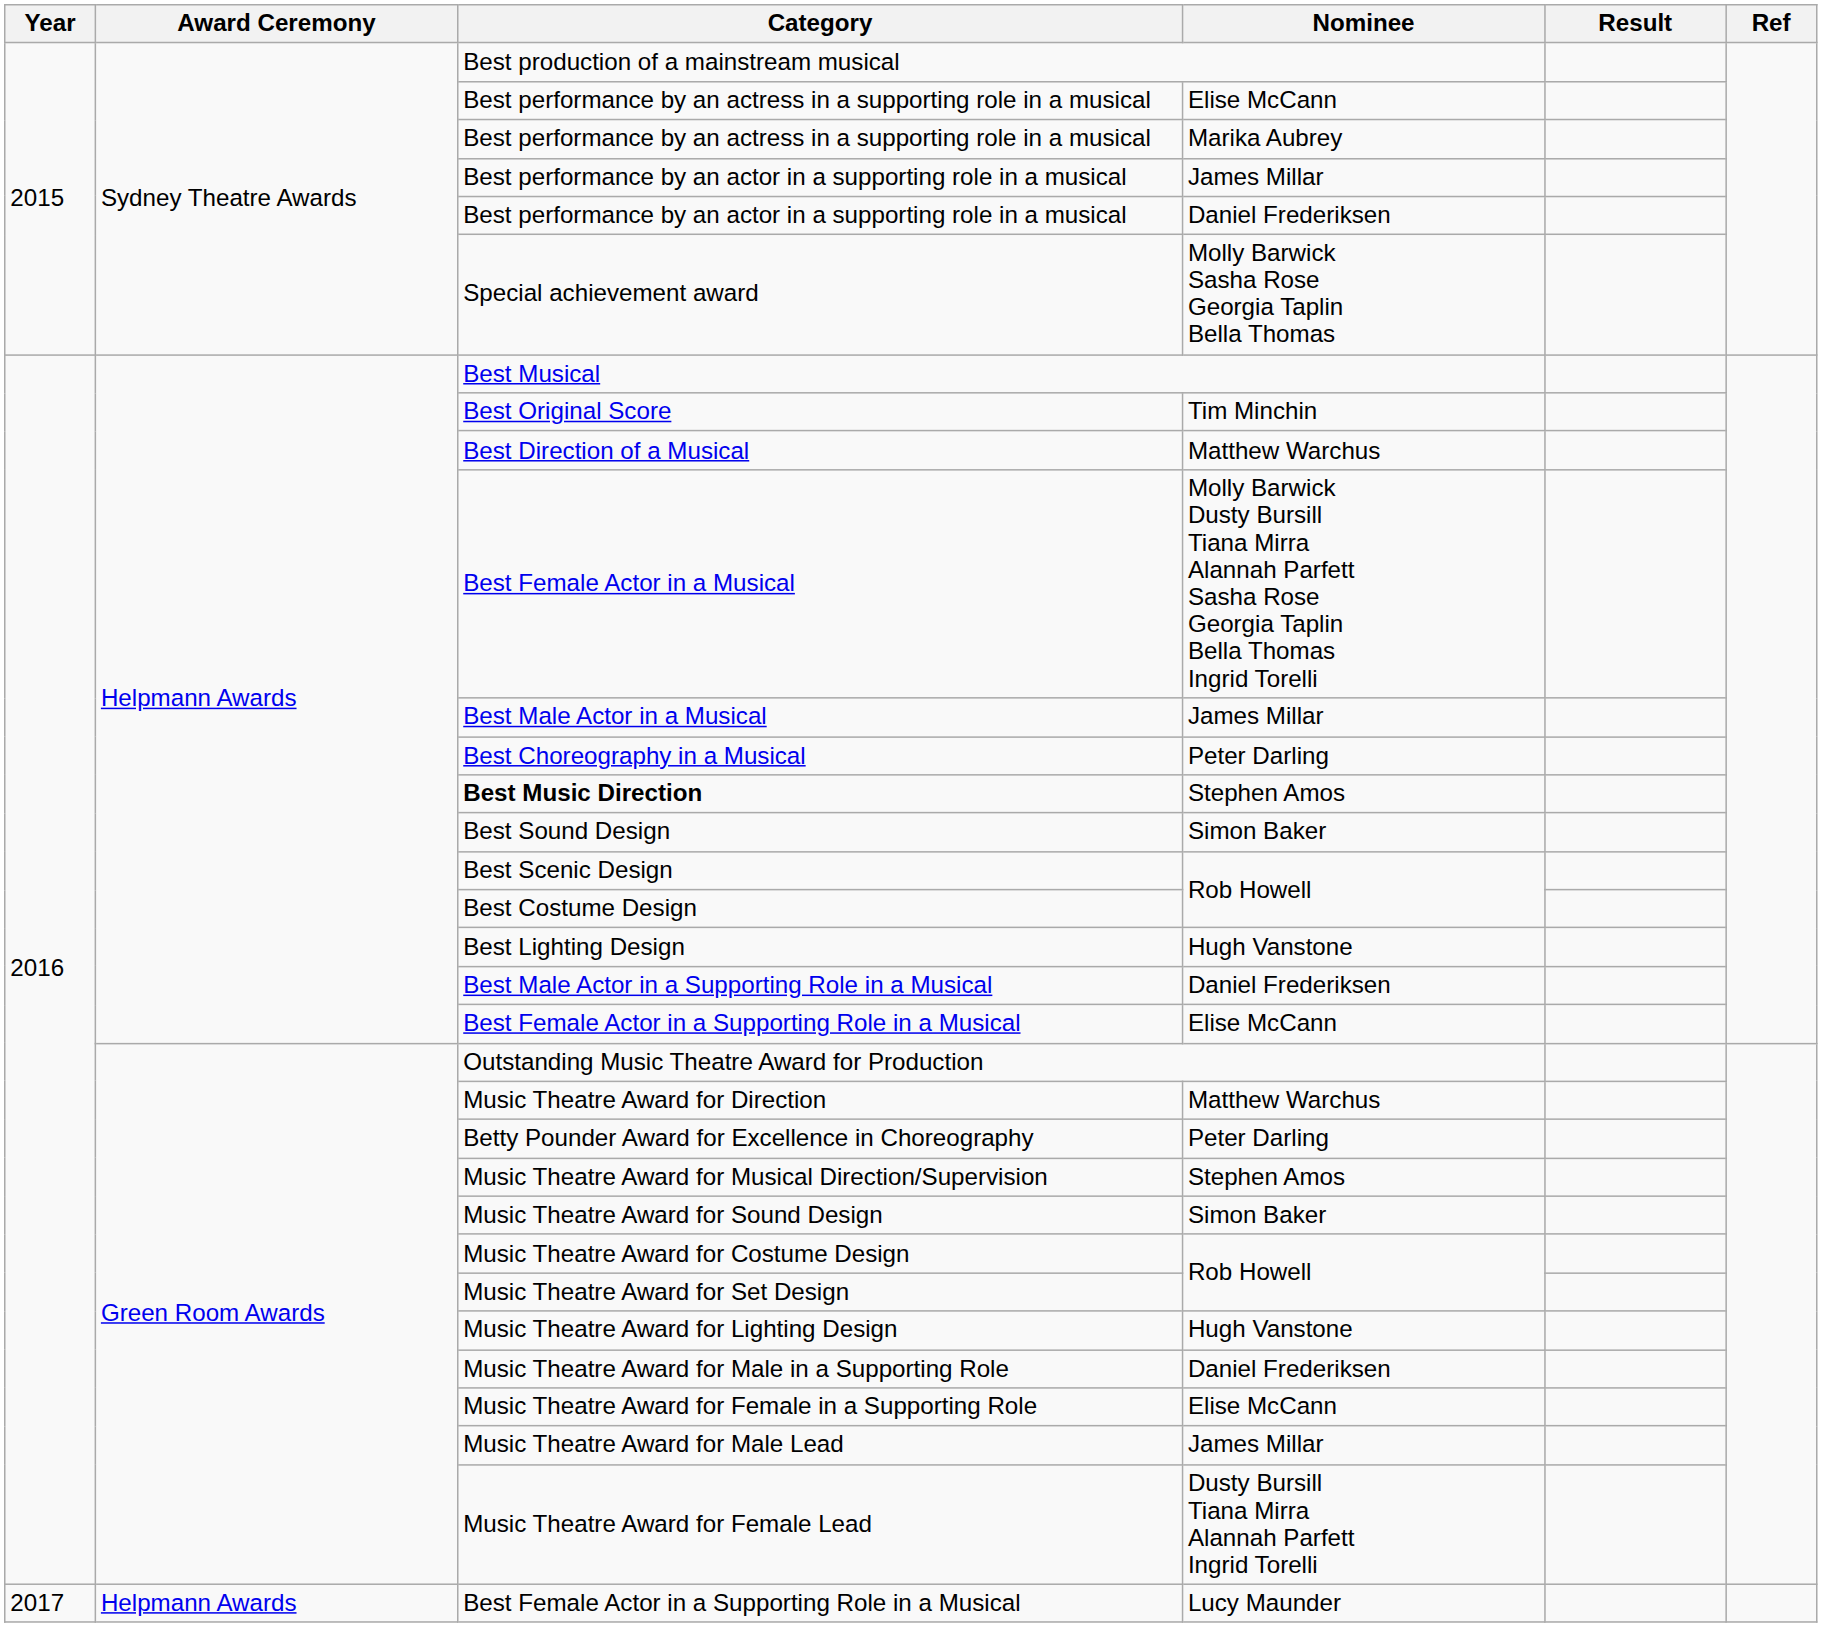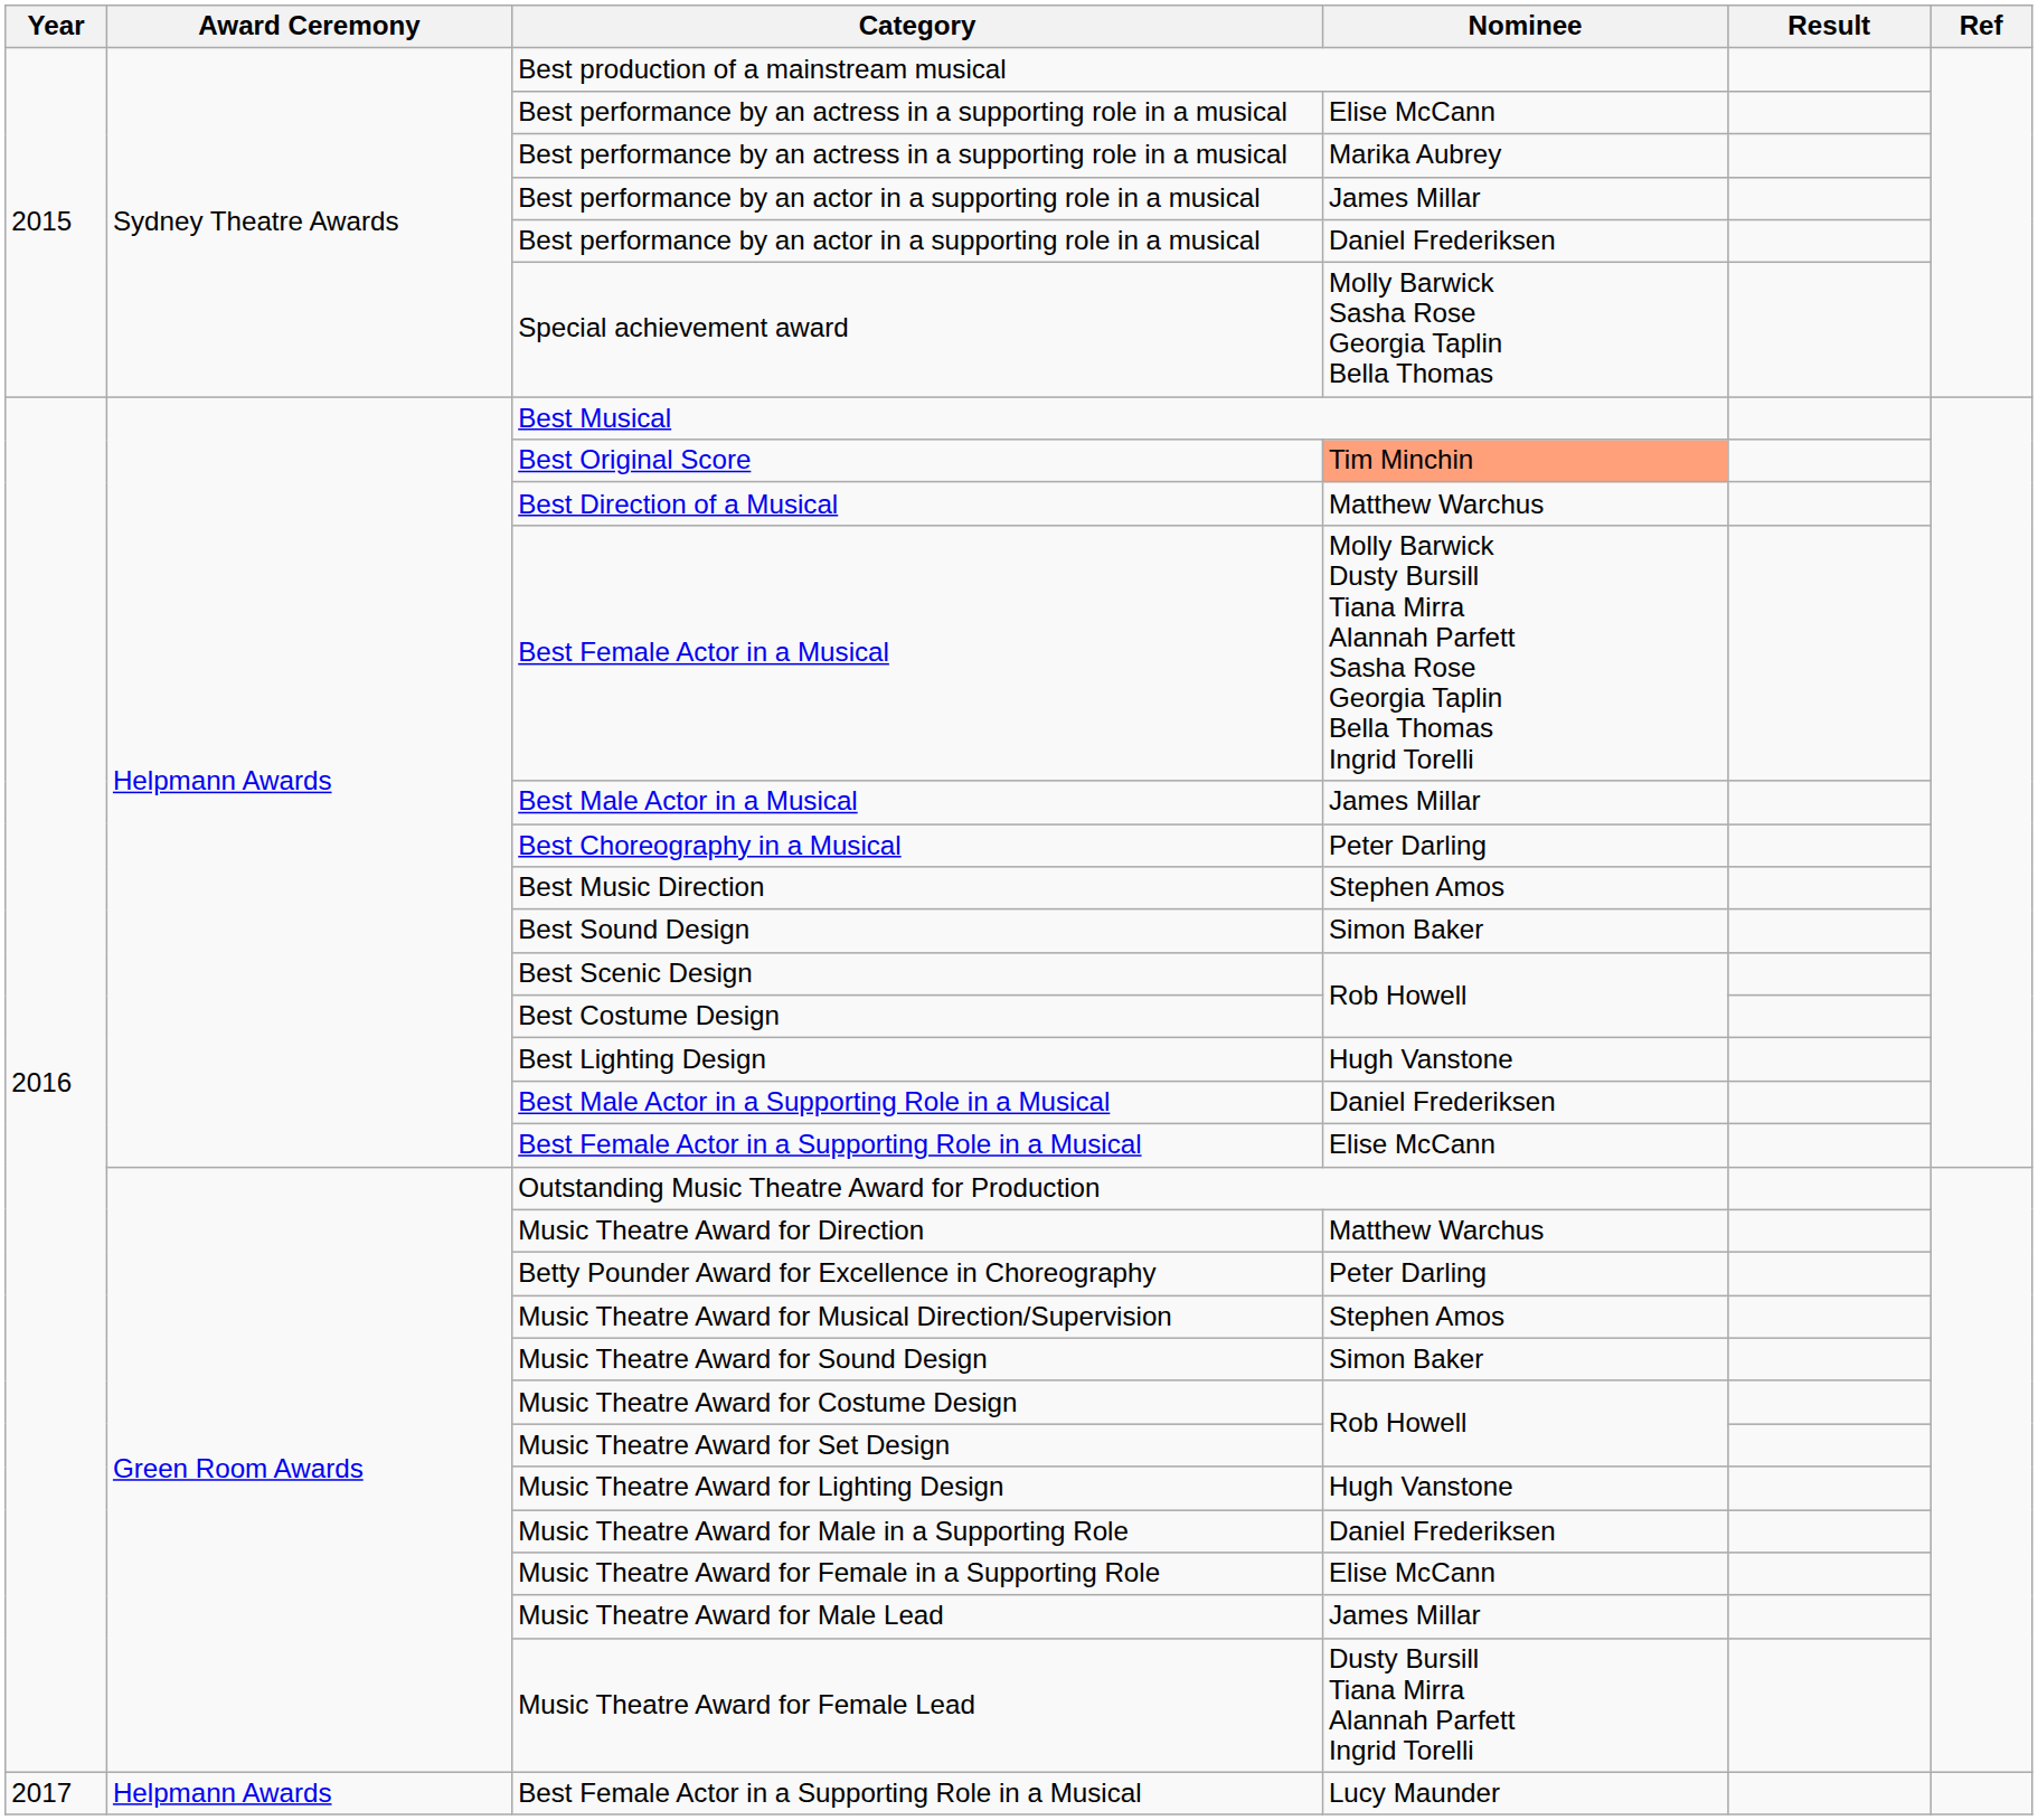Best Original Score | Nominee: no background -> lightsalmon background
Best Music Direction | Category: bold -> normal
